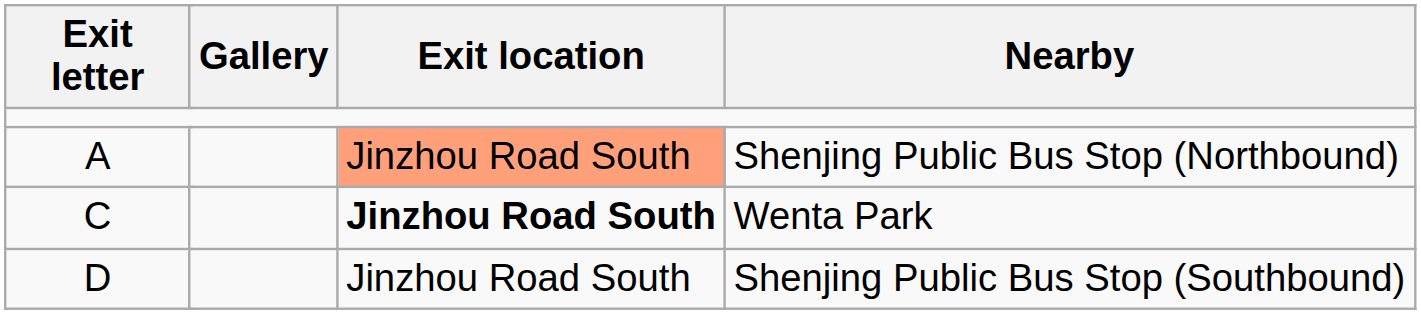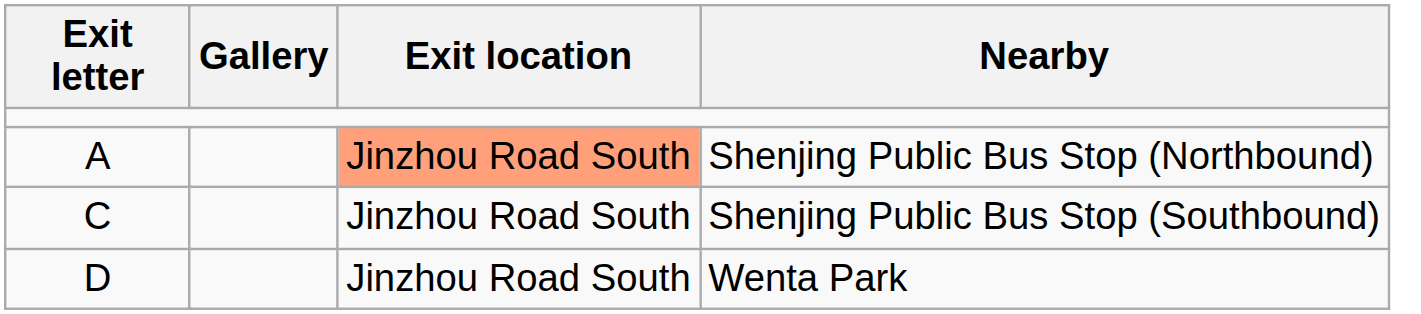C | Exit location: bold -> normal
C | Nearby: Wenta Park -> Shenjing Public Bus Stop (Southbound)
D | Nearby: Shenjing Public Bus Stop (Southbound) -> Wenta Park
